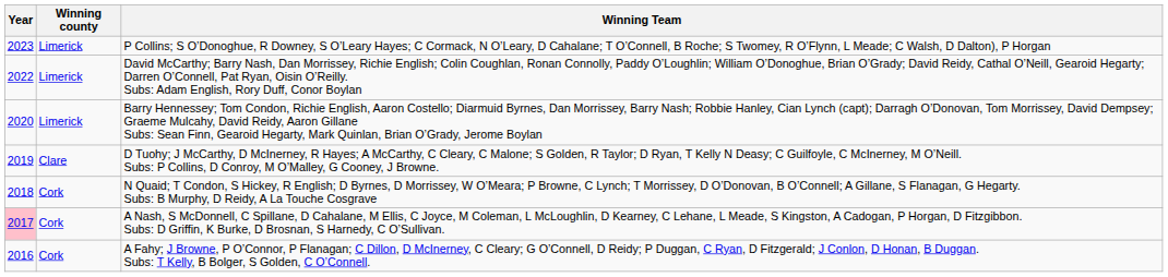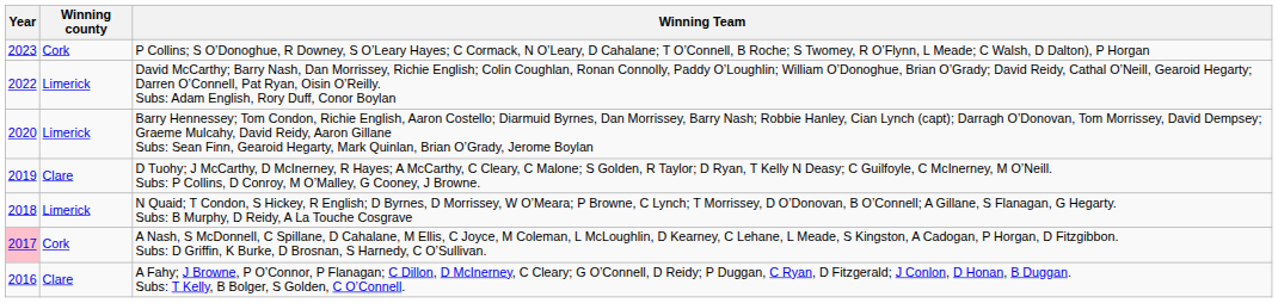row 2 | Winning county: Limerick -> Cork
row 6 | Winning county: Cork -> Limerick
row 8 | Winning county: Cork -> Clare
